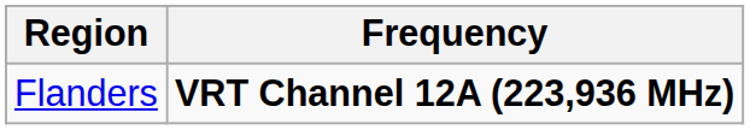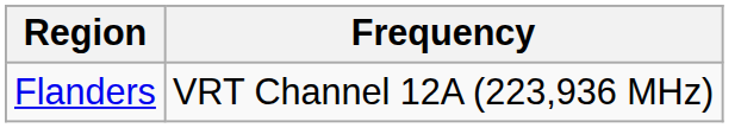Flanders | Frequency: bold -> normal
